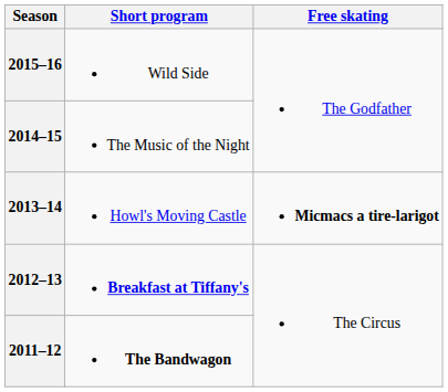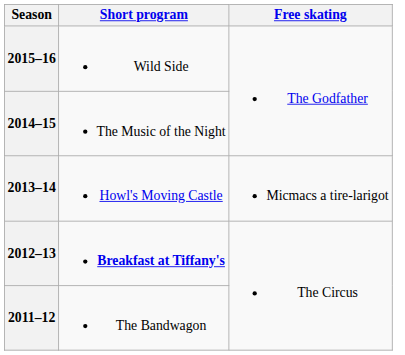2013–14 | Free skating: bold -> normal
2011–12 | Short program: bold -> normal
